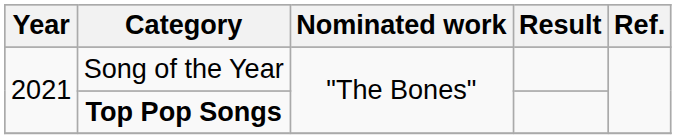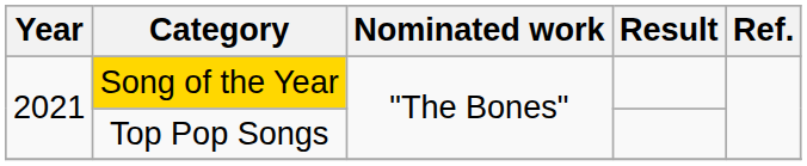Song of the Year | Category: no background -> gold background
Top Pop Songs | Category: bold -> normal
